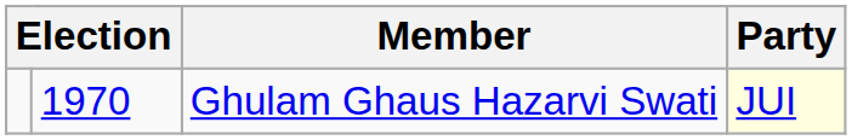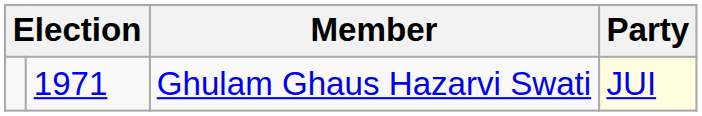Ghulam Ghaus Hazarvi Swati | column 2: 1970 -> 1971
